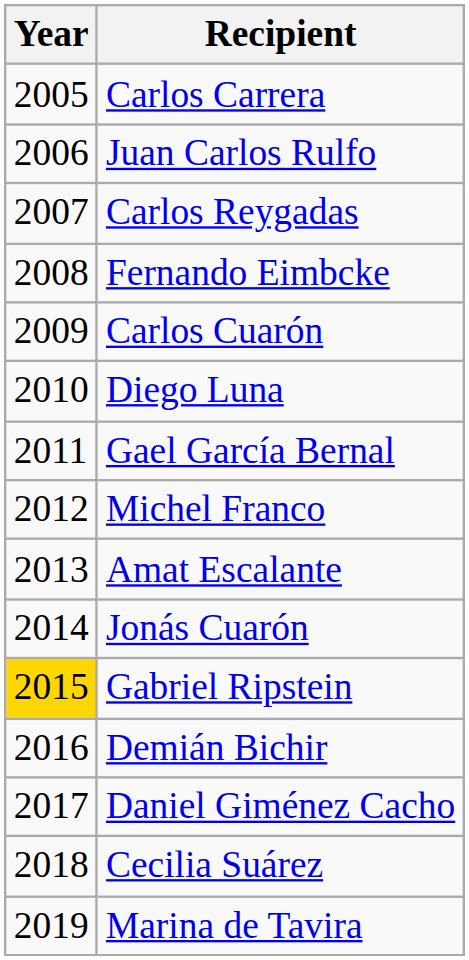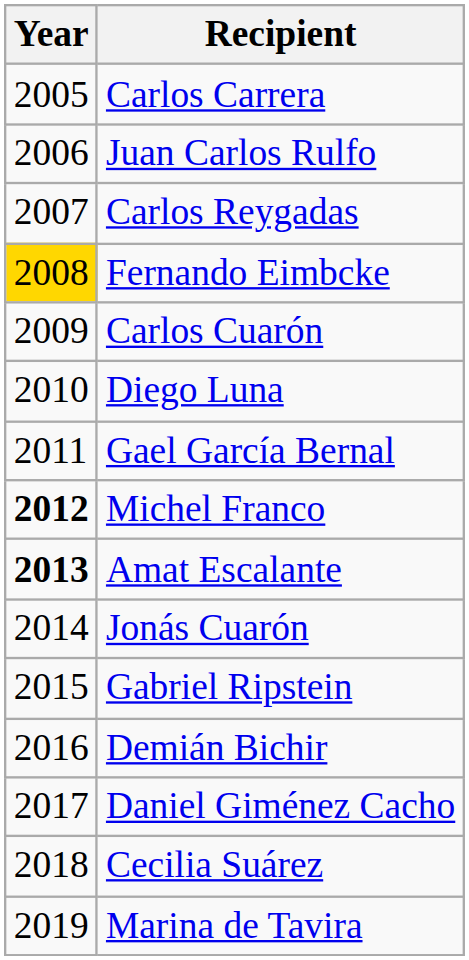Fernando Eimbcke | Year: no background -> gold background
Michel Franco | Year: normal -> bold
Amat Escalante | Year: normal -> bold
Gabriel Ripstein | Year: gold background -> no background
